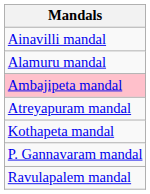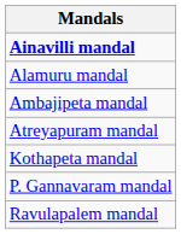row 2 | column 1: normal -> bold
row 4 | column 1: pink background -> no background
